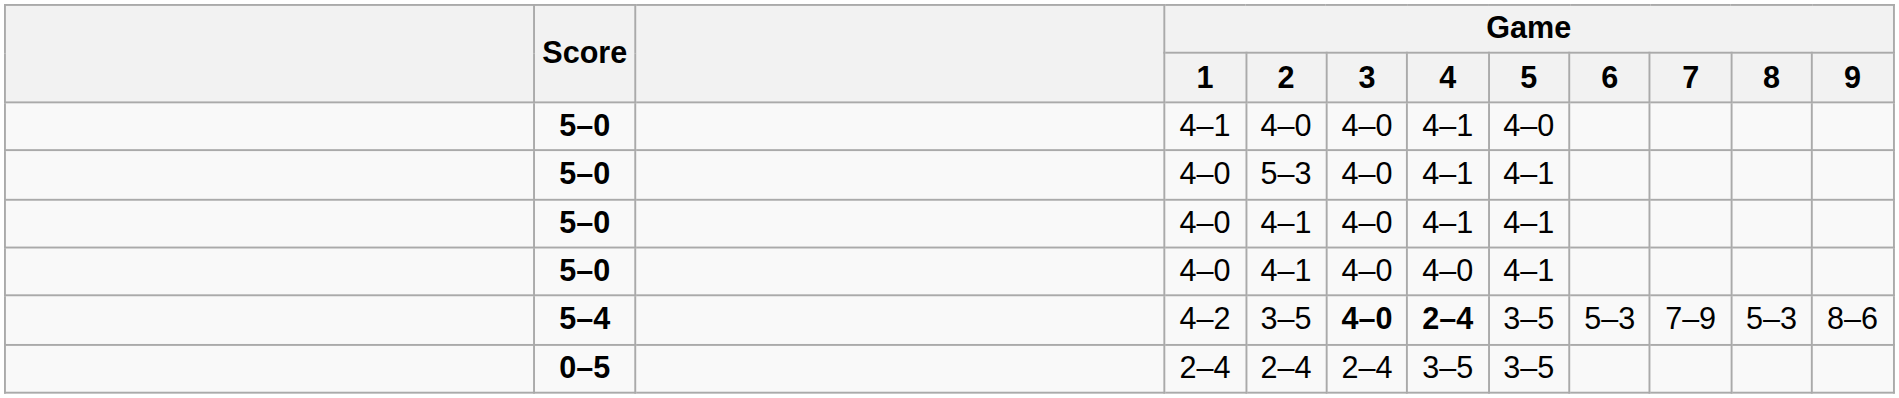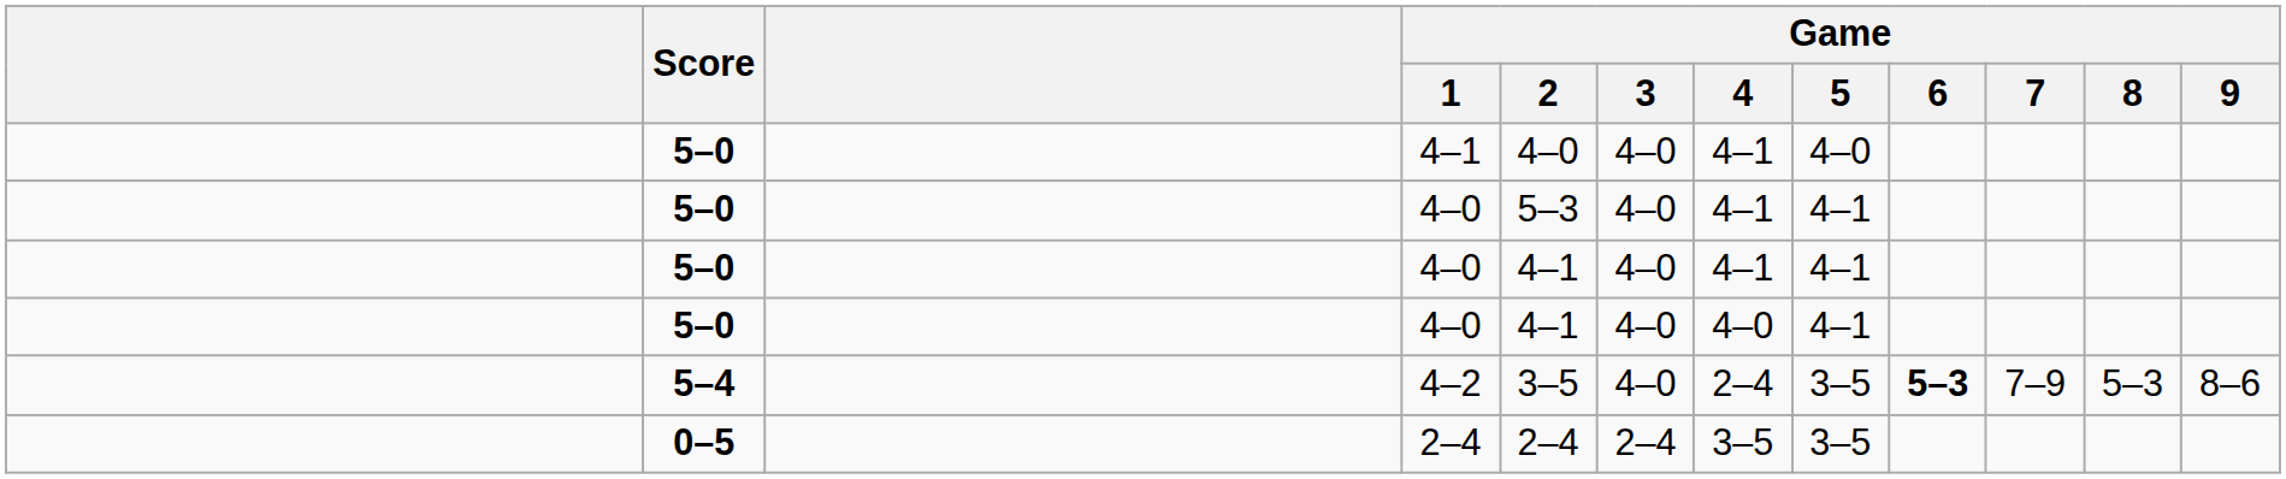4–2 | Game / 3: bold -> normal
4–2 | Game / 4: bold -> normal
4–2 | Game / 6: normal -> bold
